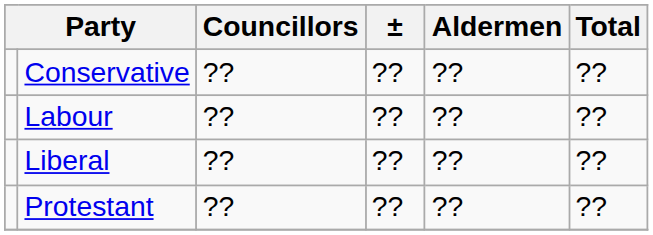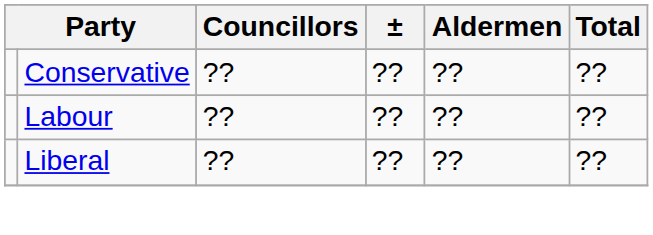- row: Protestant | ?? | ?? | ?? | ??
